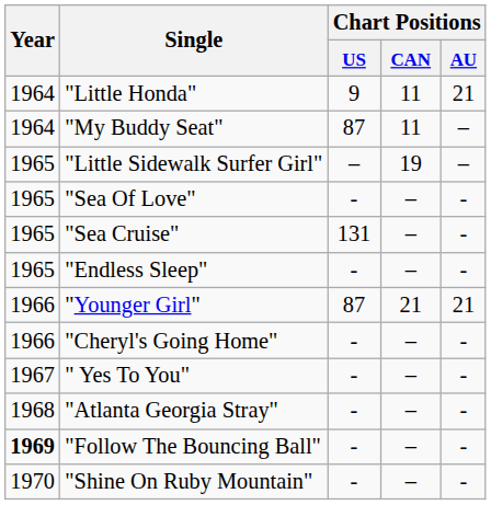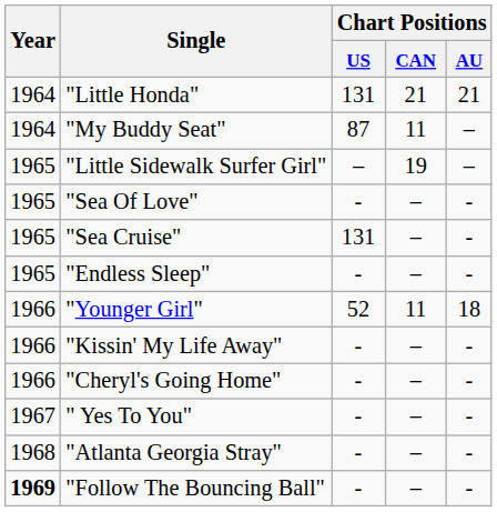"Little Honda" | Chart Positions / US: 9 -> 131
"Little Honda" | Chart Positions / CAN: 11 -> 21
"Younger Girl" | Chart Positions / US: 87 -> 52
"Younger Girl" | Chart Positions / CAN: 21 -> 11
"Younger Girl" | Chart Positions / AU: 21 -> 18
+ row: 1966 | "Kissin' My Life Away" | - | – | -
- row: 1970 | "Shine On Ruby Mountain" | - | – | -
